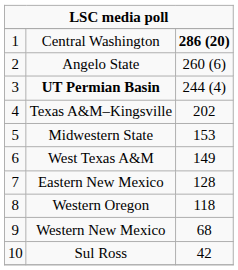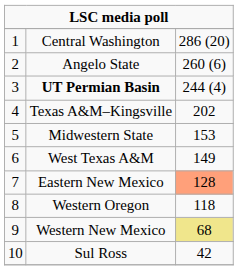Central Washington | column 3: bold -> normal
Eastern New Mexico | column 3: no background -> lightsalmon background
Western New Mexico | column 3: no background -> khaki background
